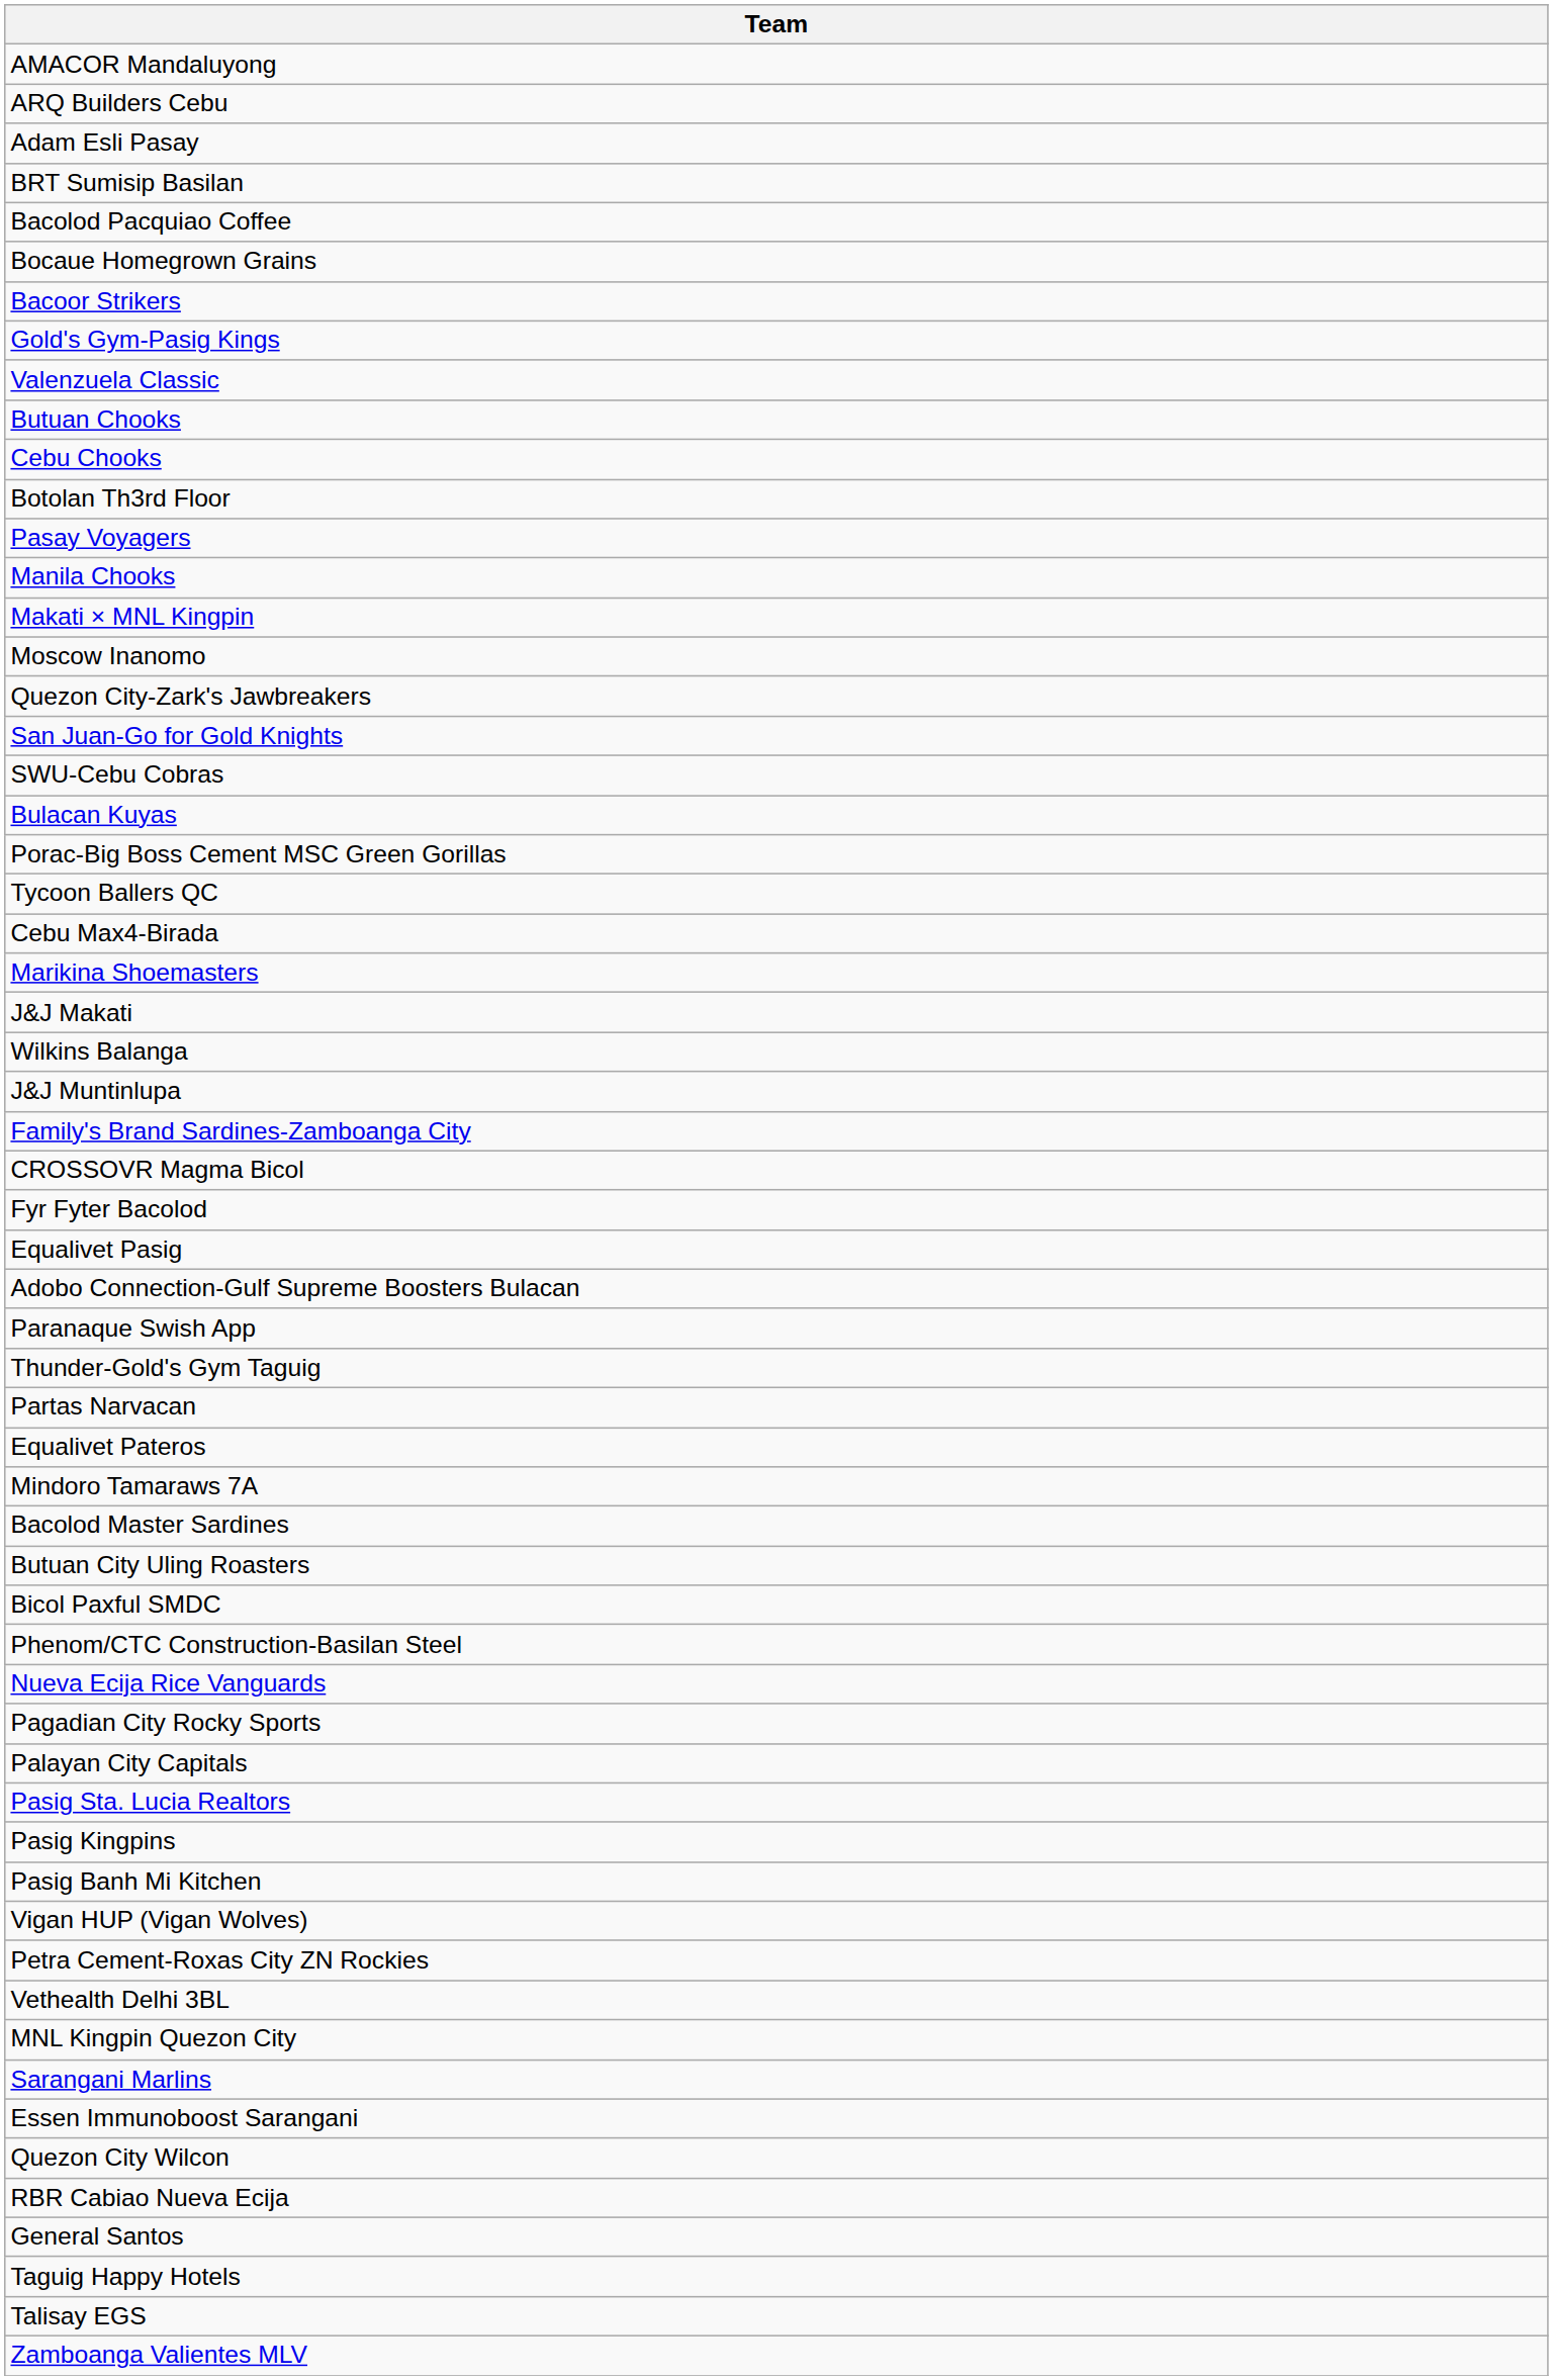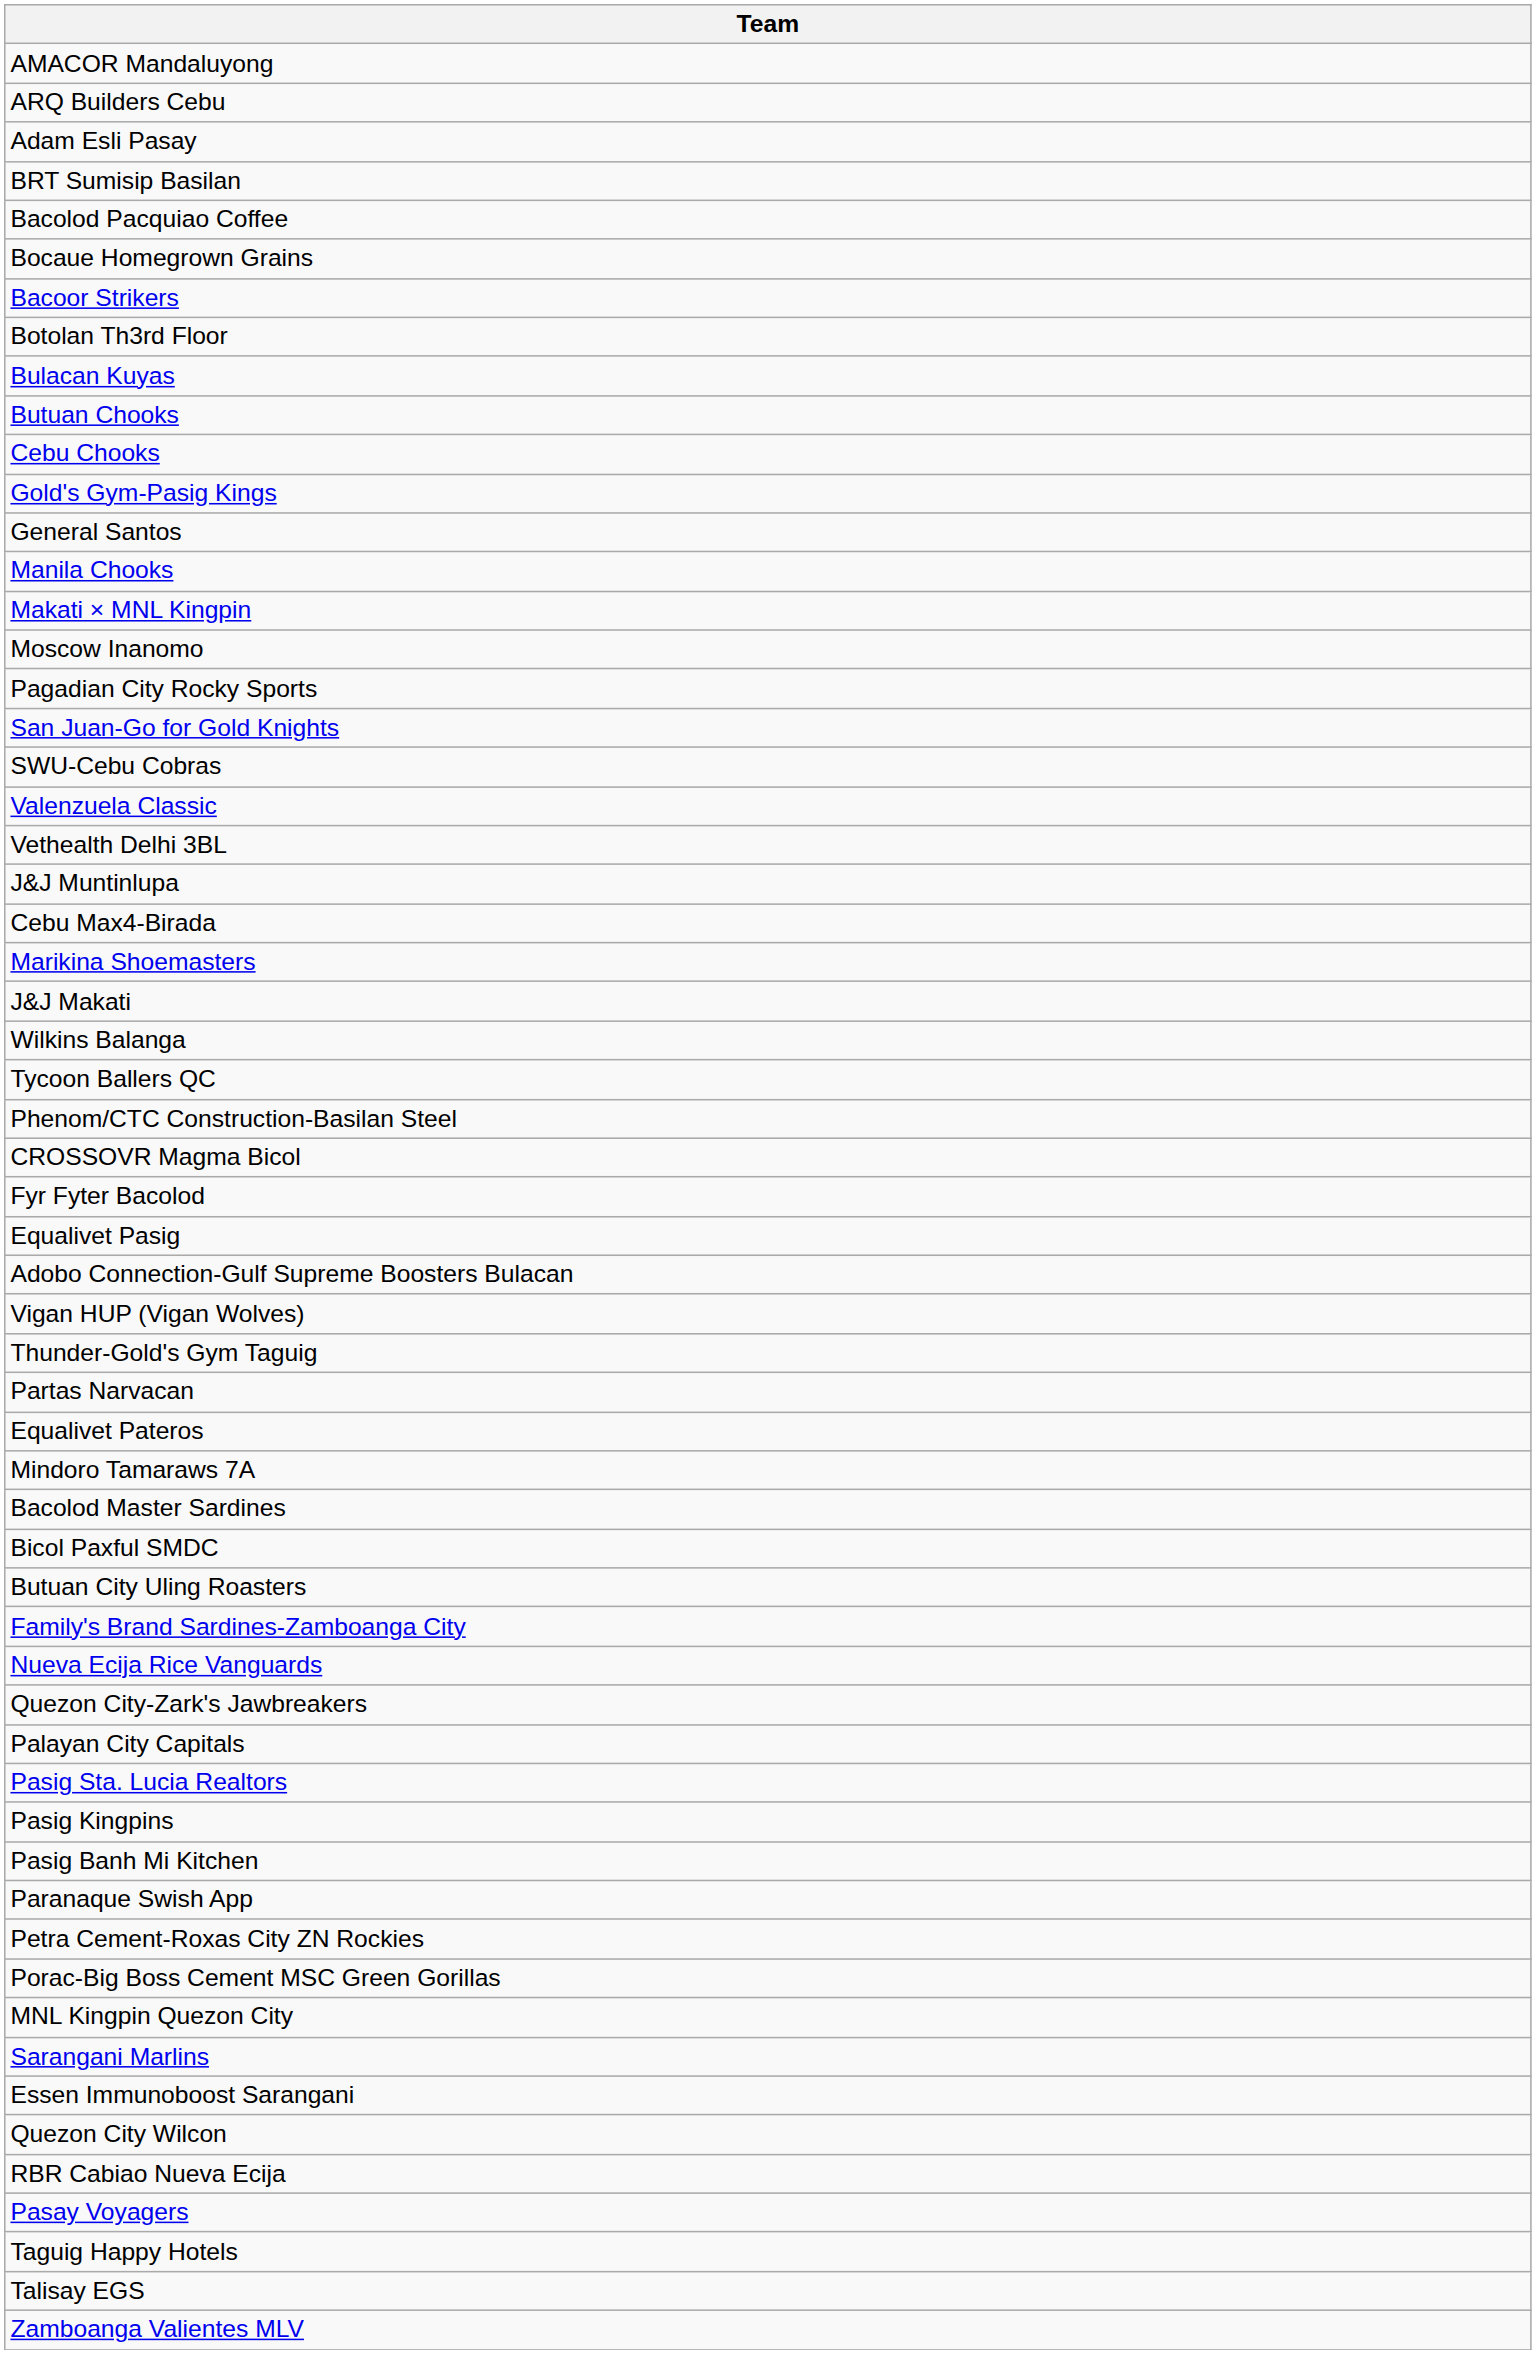row 9 | column 1: Gold's Gym-Pasig Kings -> Botolan Th3rd Floor
row 10 | column 1: Valenzuela Classic -> Bulacan Kuyas
row 13 | column 1: Botolan Th3rd Floor -> Gold's Gym-Pasig Kings
row 14 | column 1: Pasay Voyagers -> General Santos
row 18 | column 1: Quezon City-Zark's Jawbreakers -> Pagadian City Rocky Sports
row 21 | column 1: Bulacan Kuyas -> Valenzuela Classic
row 22 | column 1: Porac-Big Boss Cement MSC Green Gorillas -> Vethealth Delhi 3BL
row 23 | column 1: Tycoon Ballers QC -> J&J Muntinlupa
row 28 | column 1: J&J Muntinlupa -> Tycoon Ballers QC
row 29 | column 1: Family's Brand Sardines-Zamboanga City -> Phenom/CTC Construction-Basilan Steel
row 34 | column 1: Paranaque Swish App -> Vigan HUP (Vigan Wolves)
row 40 | column 1: Butuan City Uling Roasters -> Bicol Paxful SMDC
row 41 | column 1: Bicol Paxful SMDC -> Butuan City Uling Roasters
row 42 | column 1: Phenom/CTC Construction-Basilan Steel -> Family's Brand Sardines-Zamboanga City
row 44 | column 1: Pagadian City Rocky Sports -> Quezon City-Zark's Jawbreakers
row 49 | column 1: Vigan HUP (Vigan Wolves) -> Paranaque Swish App
row 51 | column 1: Vethealth Delhi 3BL -> Porac-Big Boss Cement MSC Green Gorillas
row 57 | column 1: General Santos -> Pasay Voyagers
